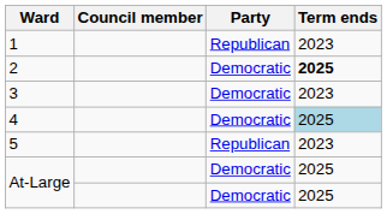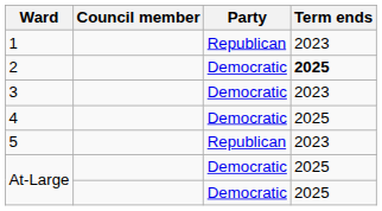4 | Term ends: lightblue background -> no background
